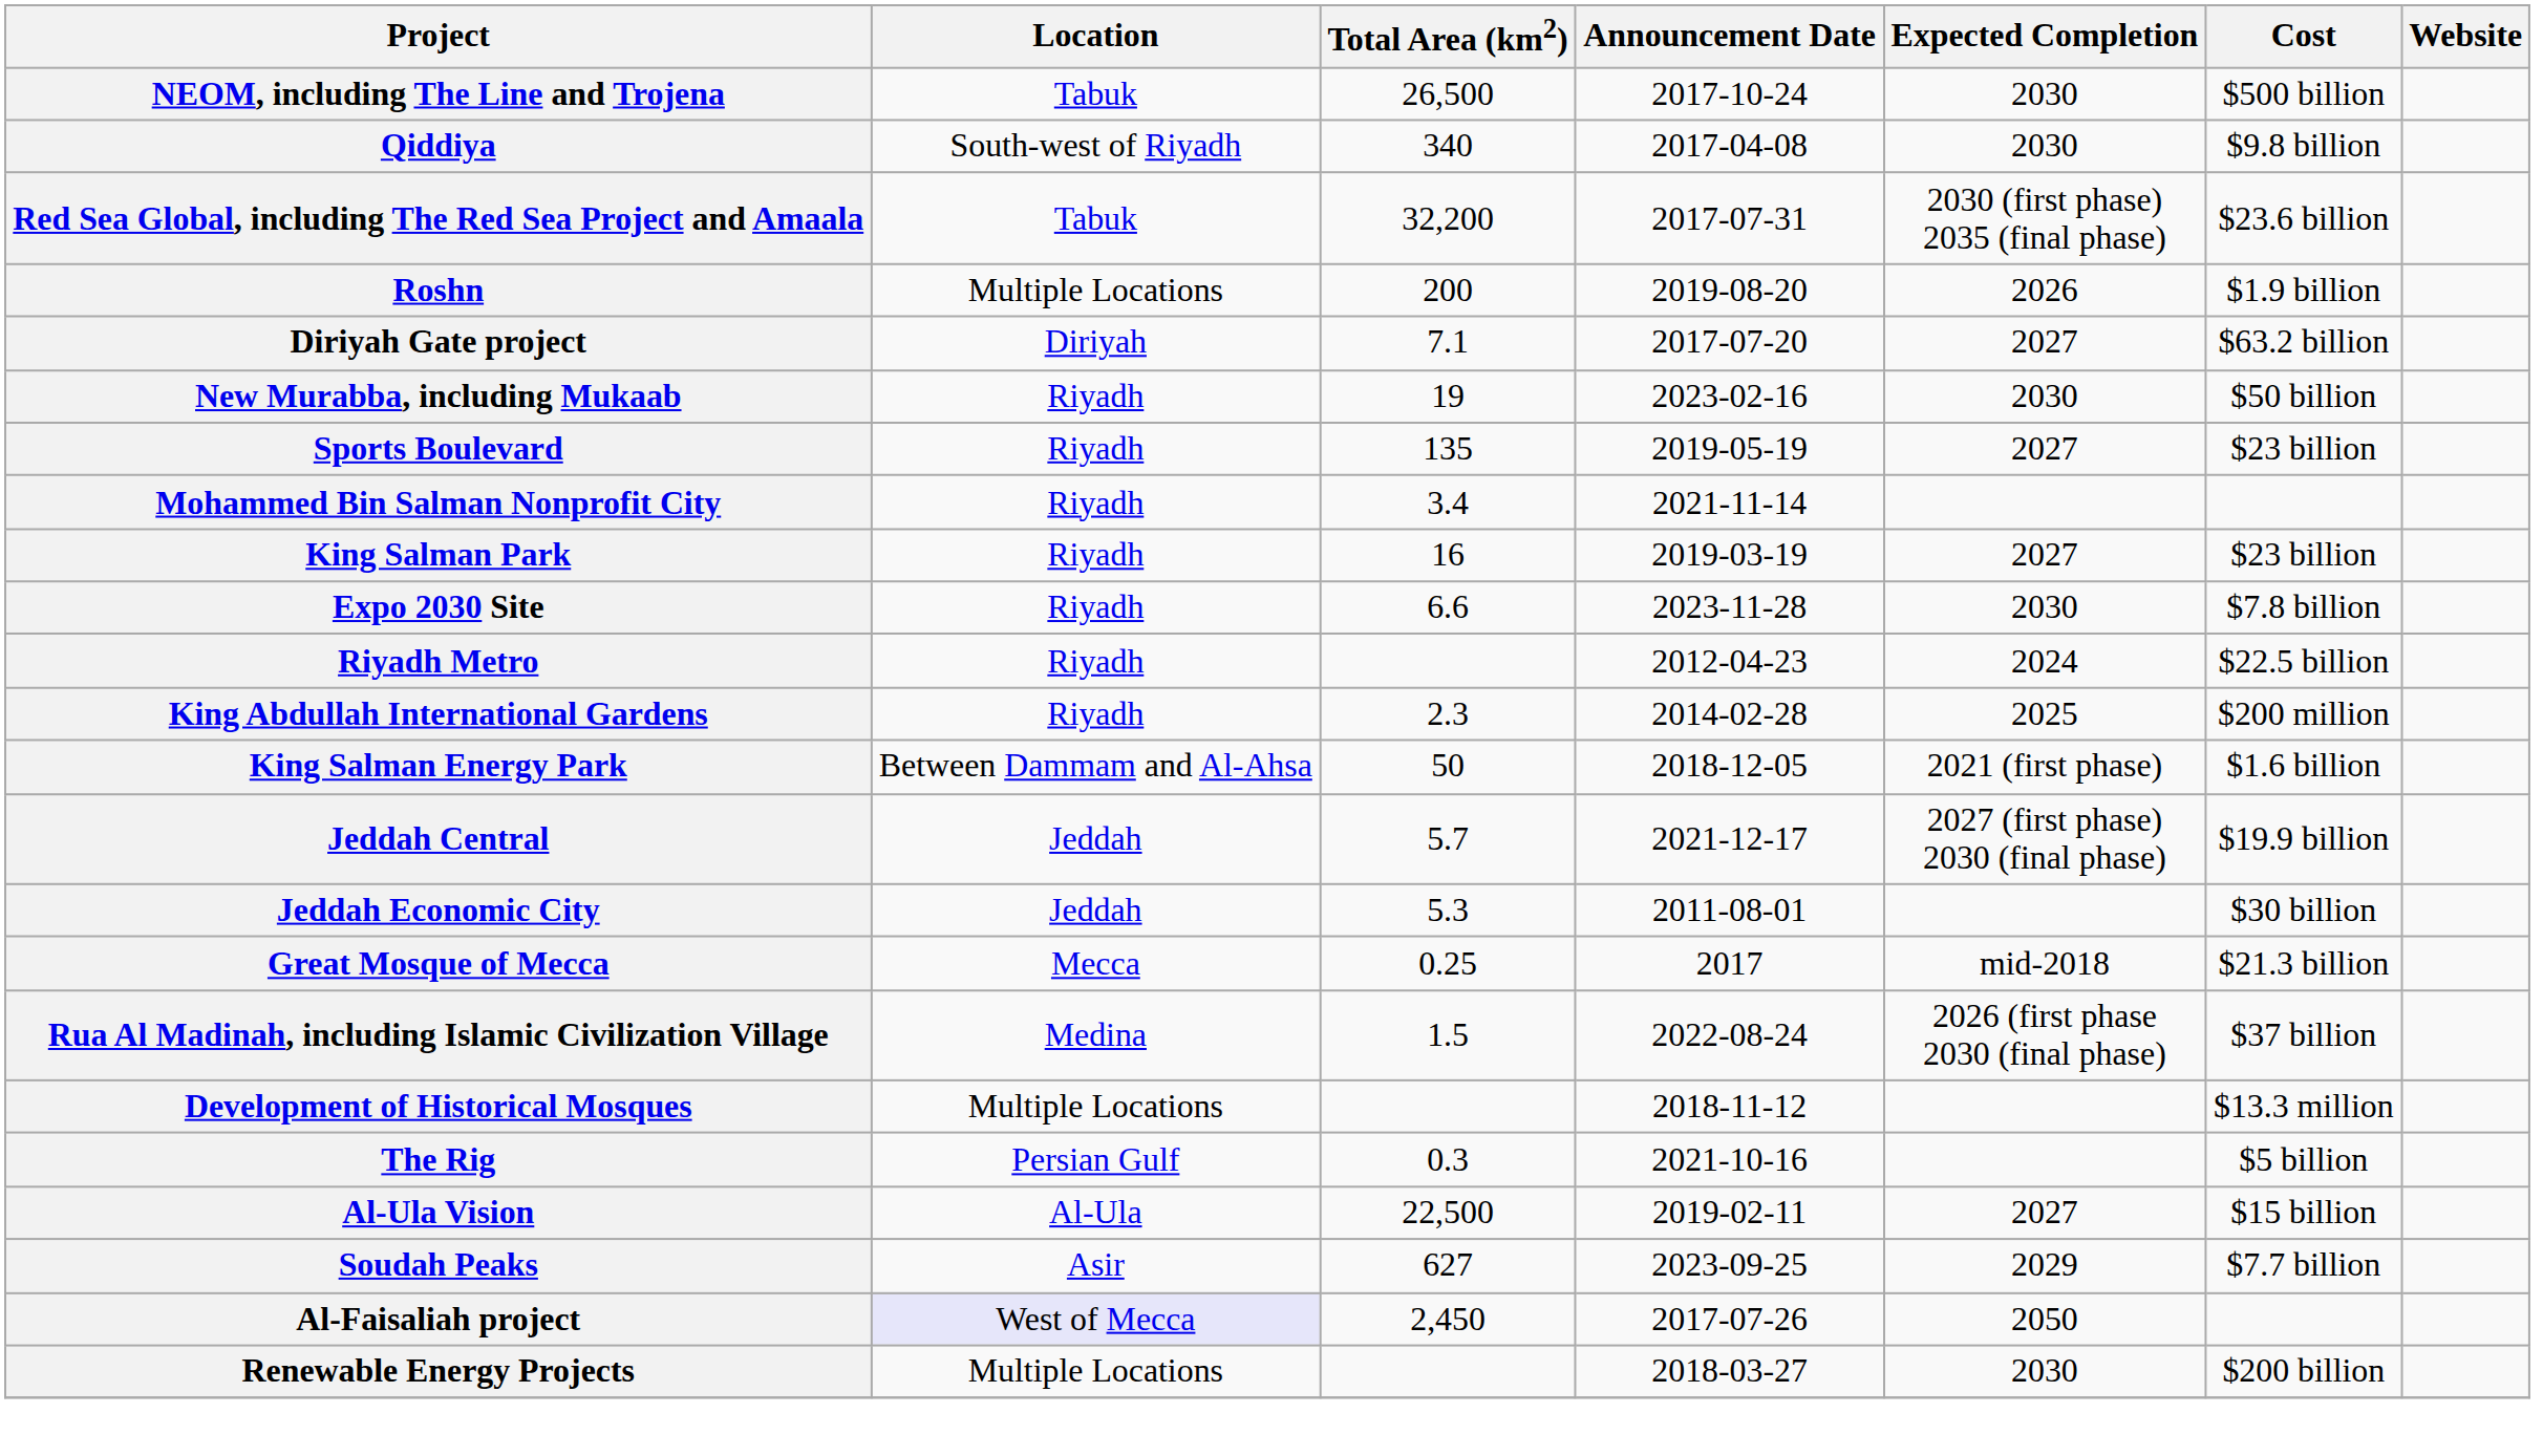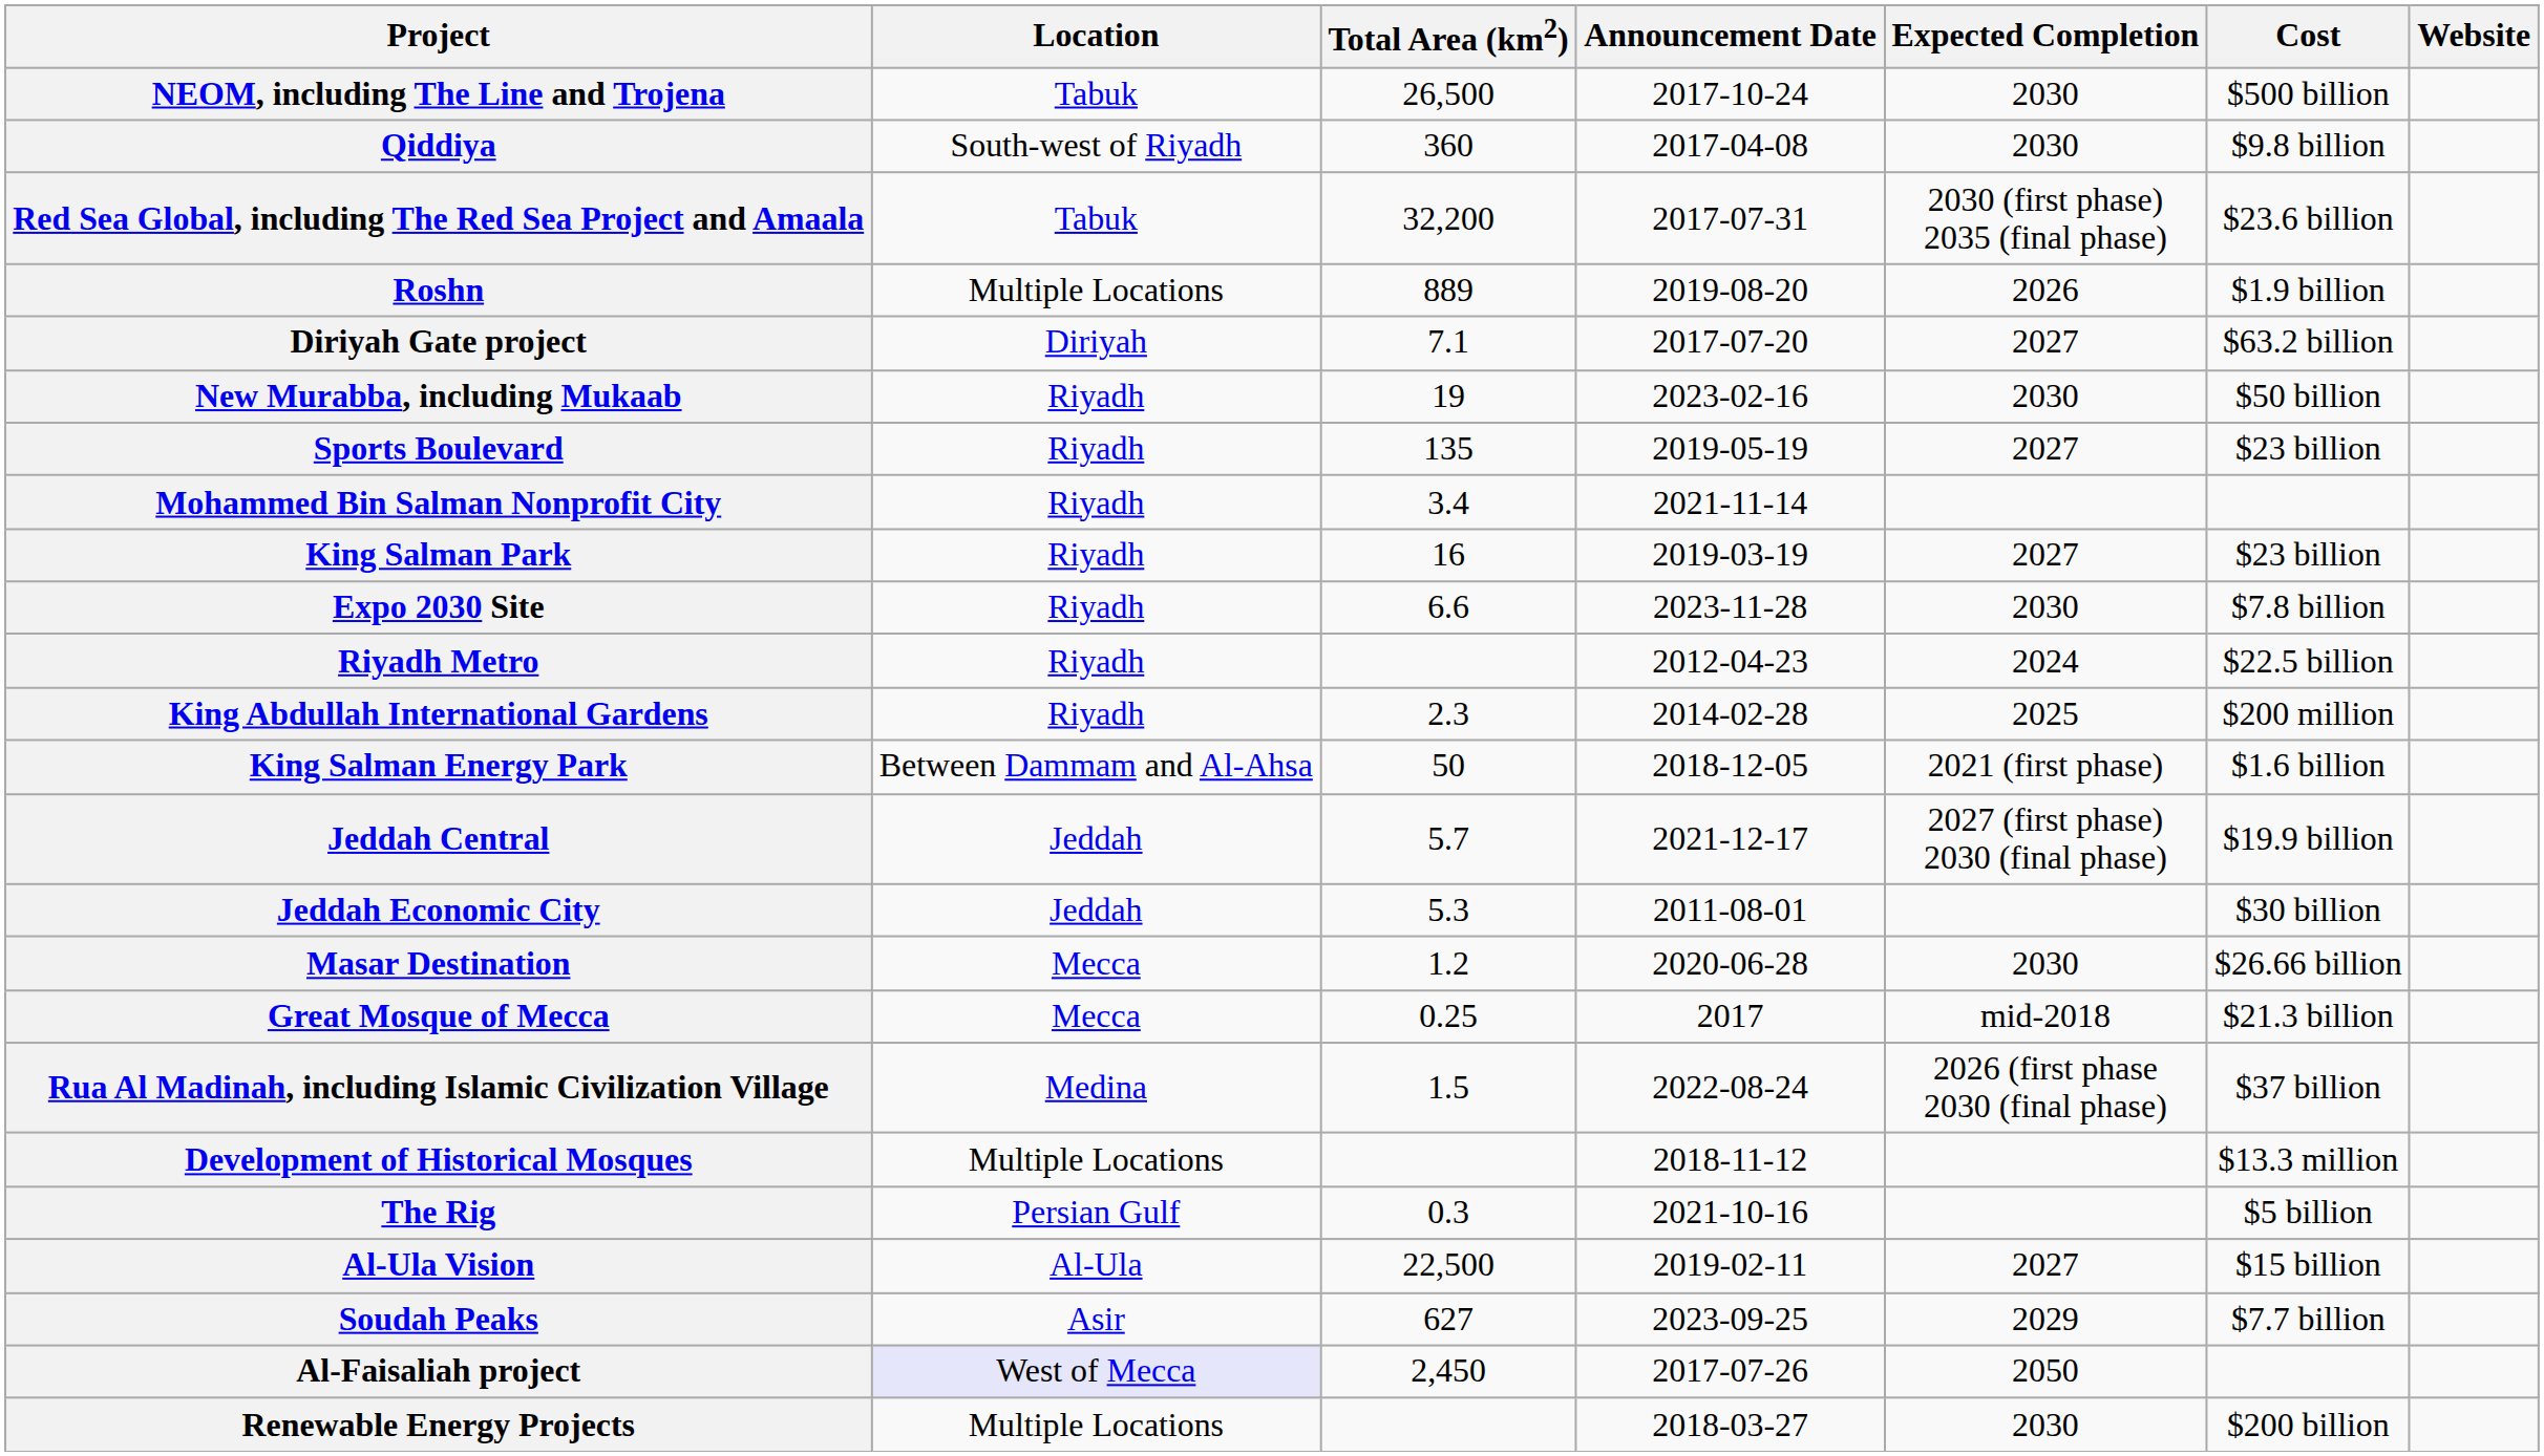Qiddiya | Total Area (km2): 340 -> 360
Roshn | Total Area (km2): 200 -> 889
+ row: Masar Destination | Mecca | 1.2 | 2020-06-28 | 2030 | $26.66 billion
